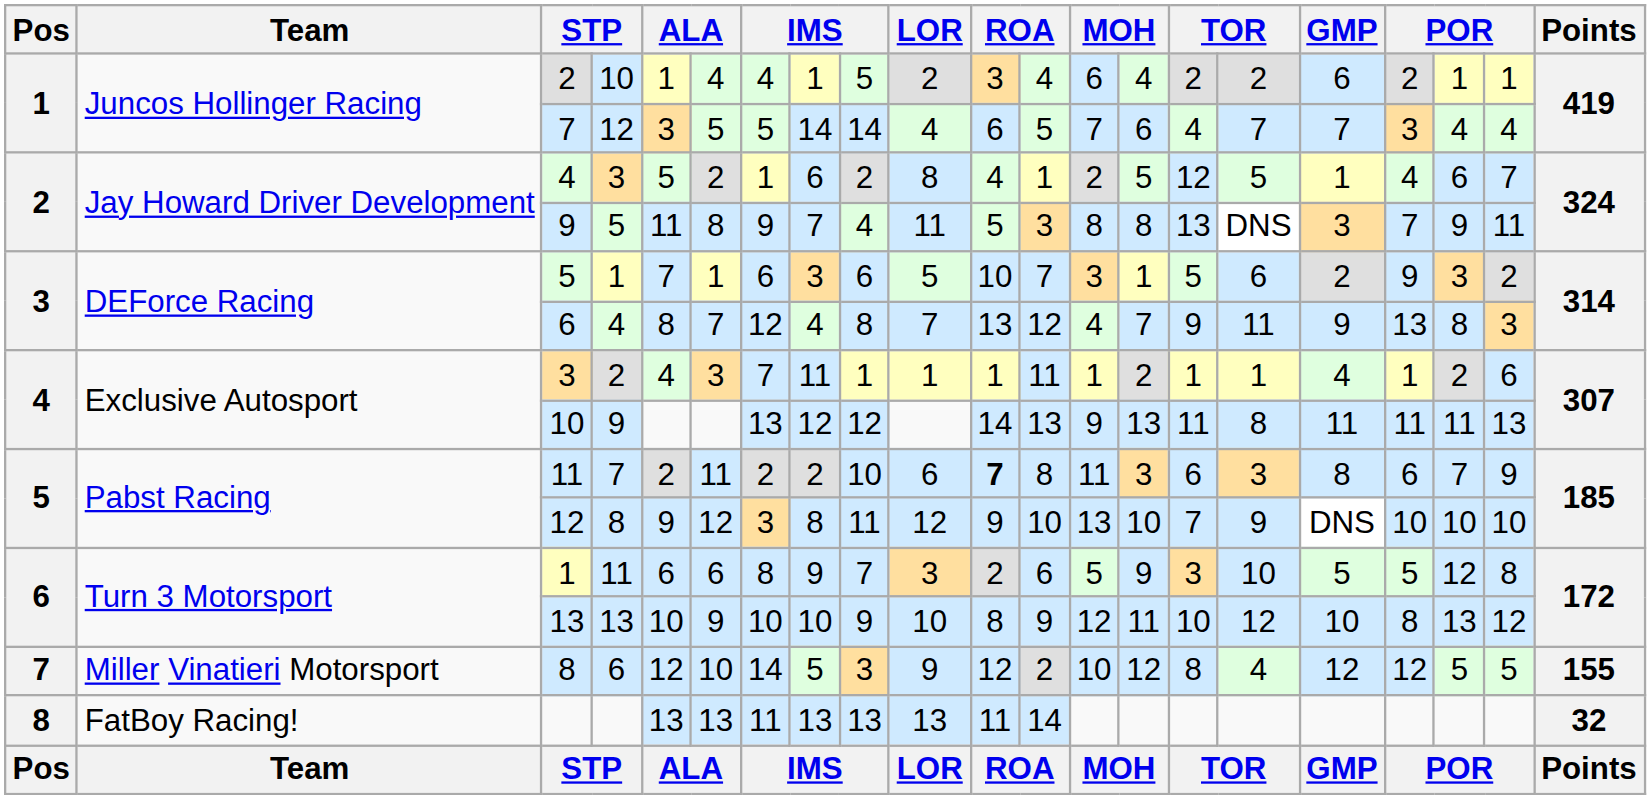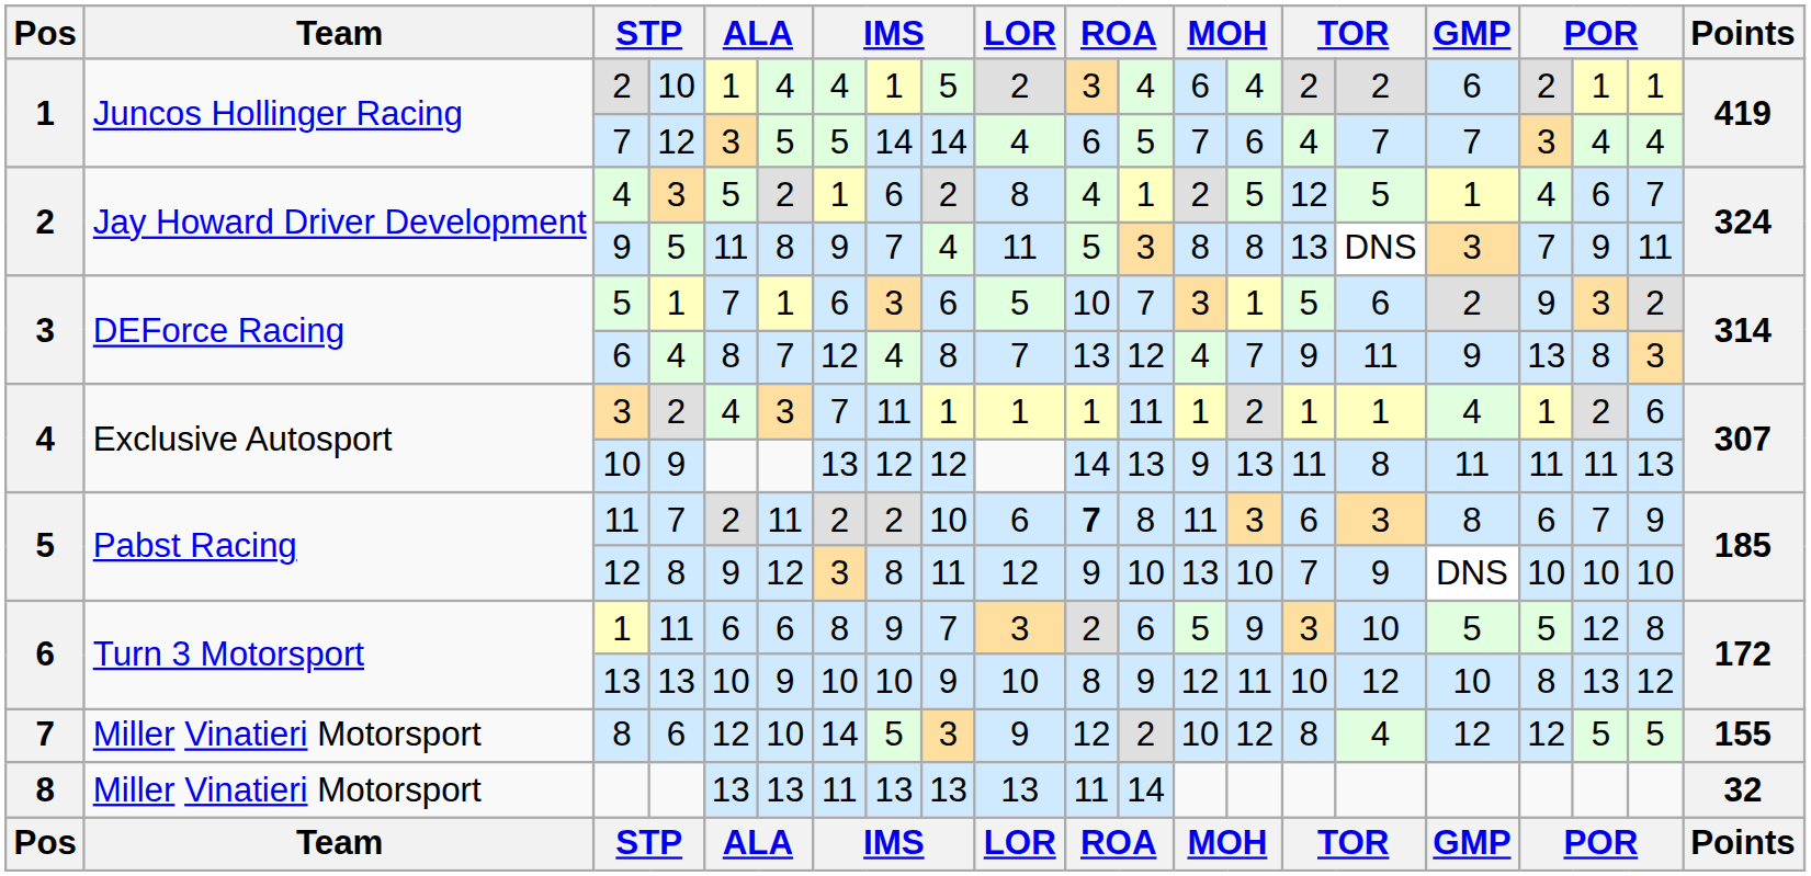row 15 | Team: FatBoy Racing! -> Miller Vinatieri Motorsport
